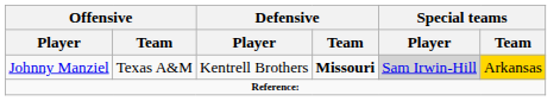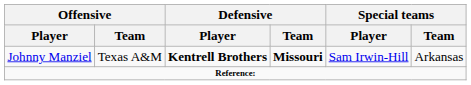Johnny Manziel | Defensive / Player: normal -> bold
Johnny Manziel | Special teams / Player: lightgrey background -> no background
Johnny Manziel | Special teams / Team: gold background -> no background
